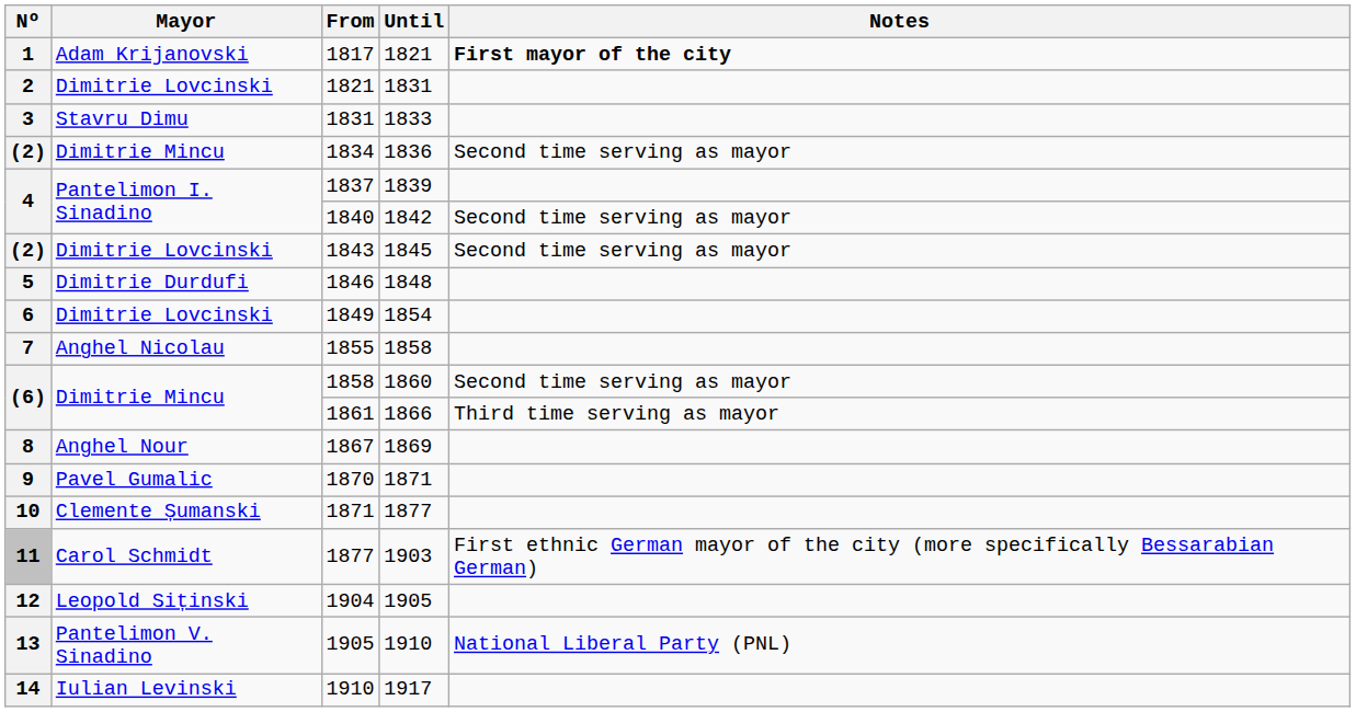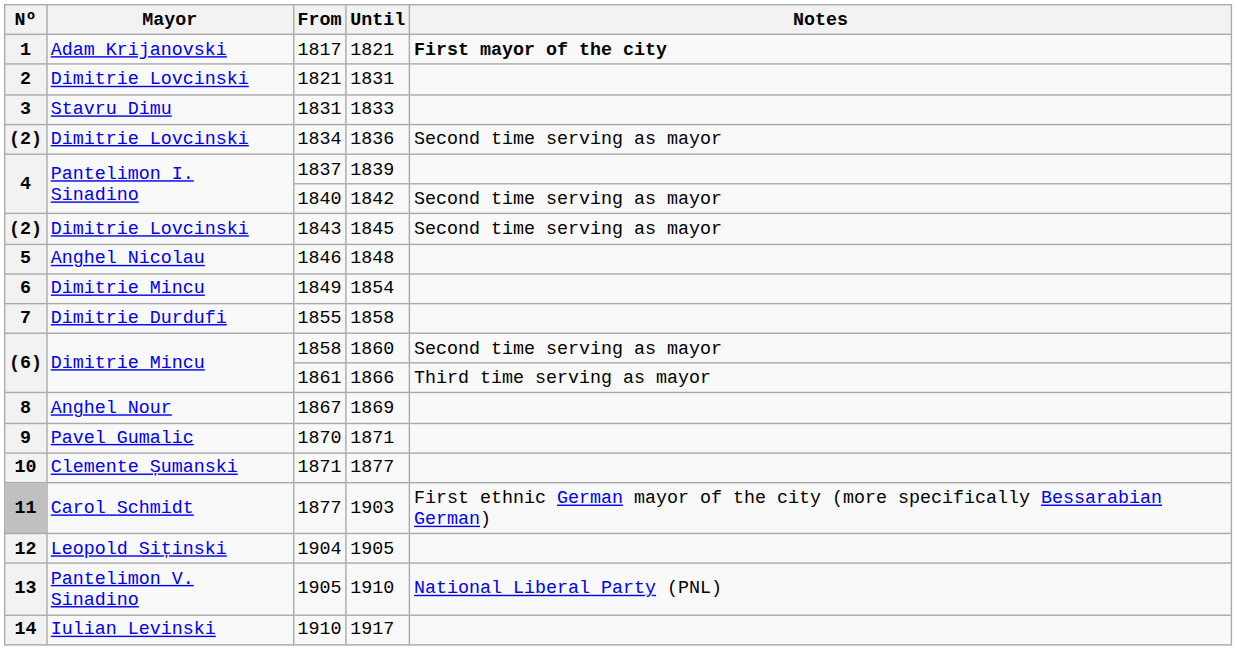1834 | Mayor: Dimitrie Mincu -> Dimitrie Lovcinski
1846 | Mayor: Dimitrie Durdufi -> Anghel Nicolau
1849 | Mayor: Dimitrie Lovcinski -> Dimitrie Mincu
1855 | Mayor: Anghel Nicolau -> Dimitrie Durdufi
